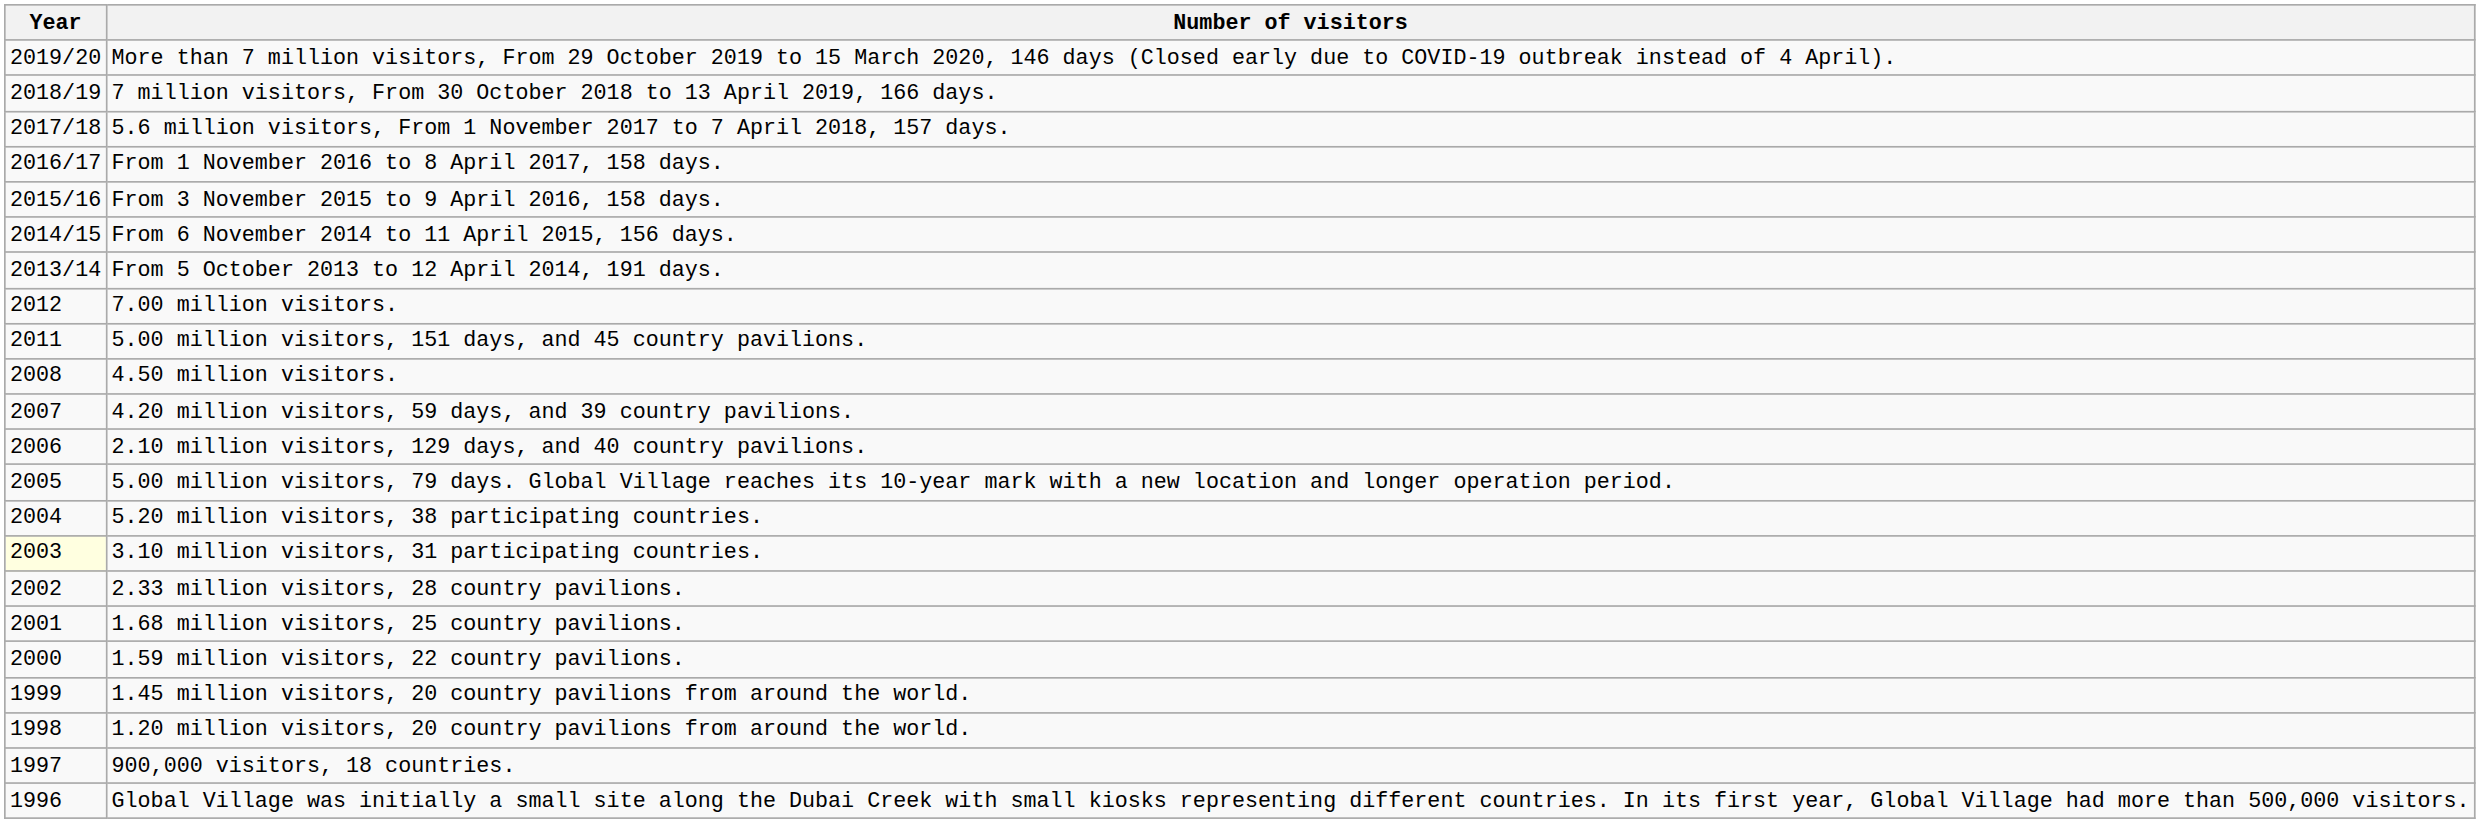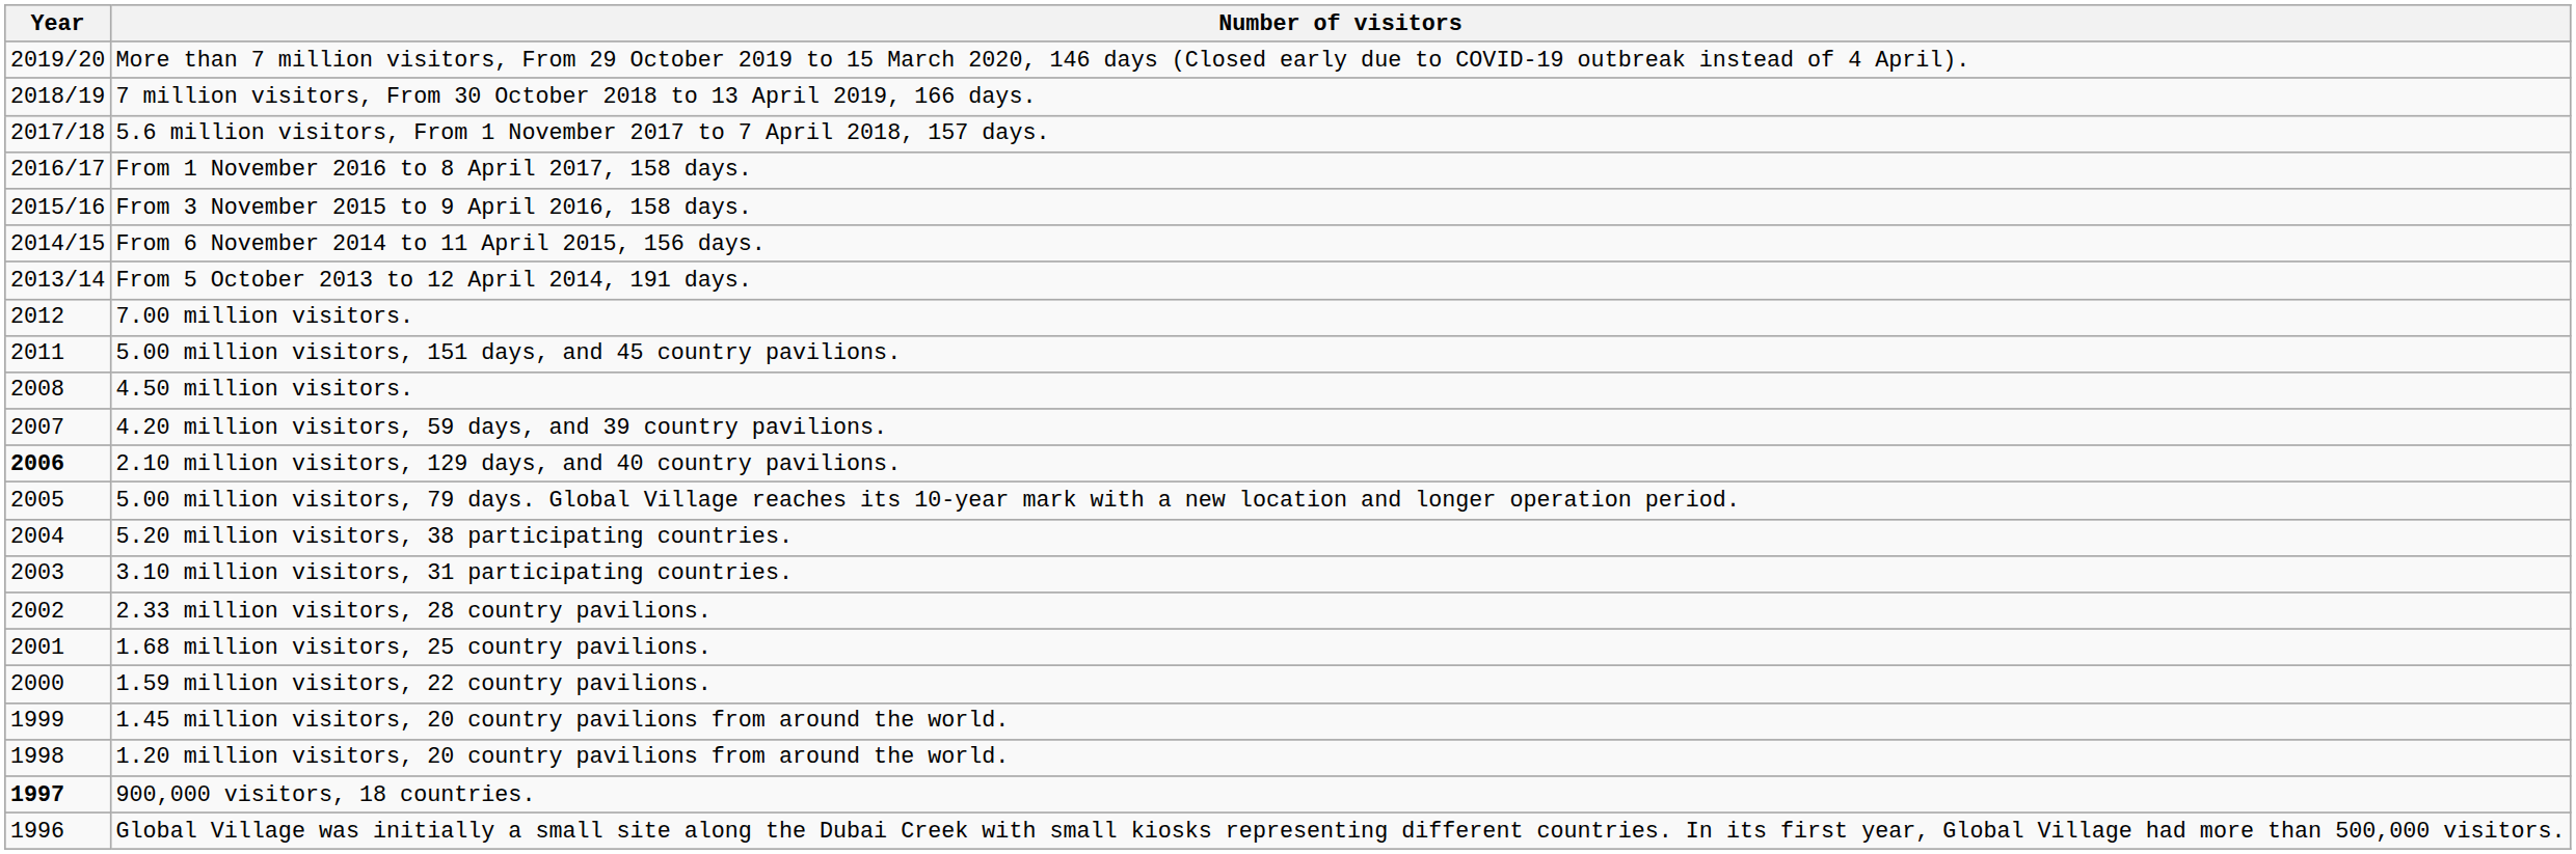2.10 million visitors, 129 days, and 40 country pavilions. | Year: normal -> bold
3.10 million visitors, 31 participating countries. | Year: lightyellow background -> no background
900,000 visitors, 18 countries. | Year: normal -> bold
